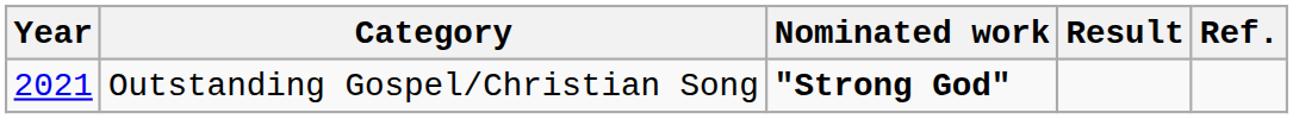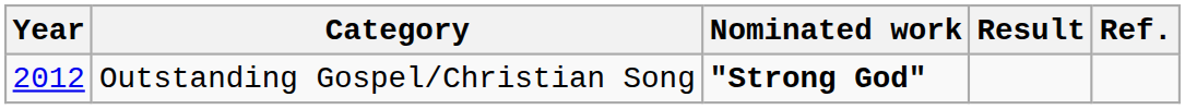Outstanding Gospel/Christian Song | Year: 2021 -> 2012
